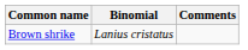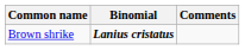Brown shrike | Binomial: normal -> bold
